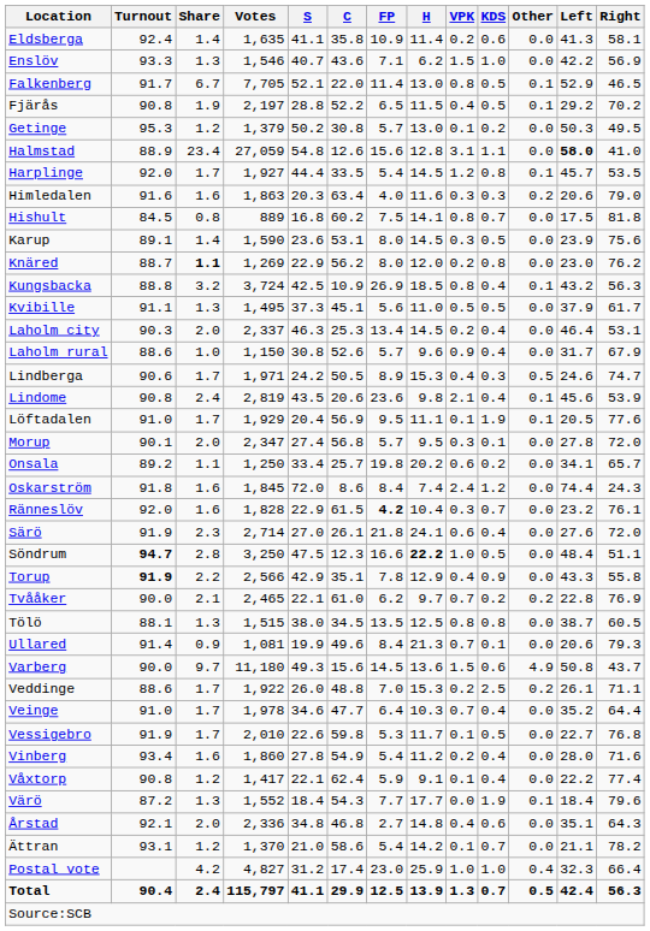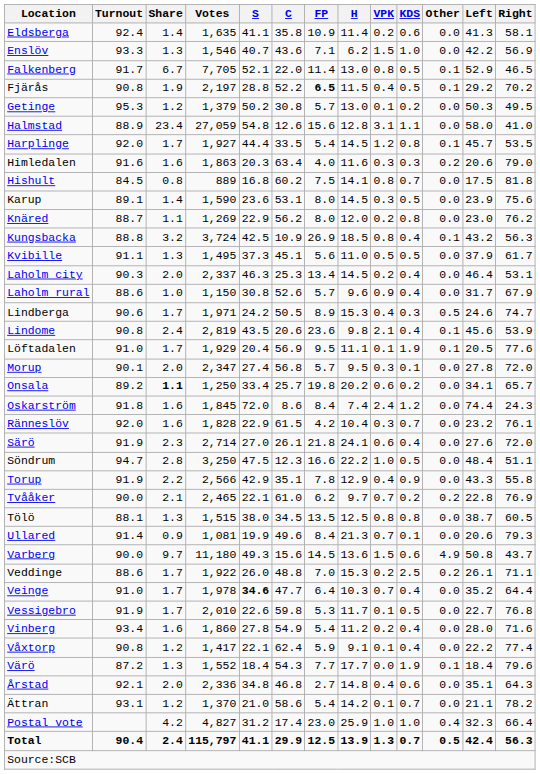Fjärås | FP: normal -> bold
Halmstad | Left: bold -> normal
Knäred | Share: bold -> normal
Onsala | Share: normal -> bold
Ränneslöv | FP: bold -> normal
Söndrum | Turnout: bold -> normal
Söndrum | H: bold -> normal
Torup | Turnout: bold -> normal
Veinge | S: normal -> bold
